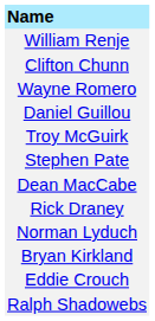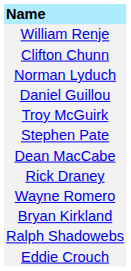row 4 | column 1: Wayne Romero -> Norman Lyduch
row 10 | column 1: Norman Lyduch -> Wayne Romero
row 12 | column 1: Eddie Crouch -> Ralph Shadowebs
row 13 | column 1: Ralph Shadowebs -> Eddie Crouch
